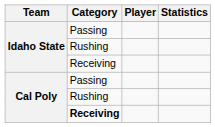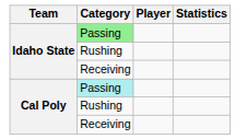Idaho State / Passing | Category: no background -> lightgreen background
Cal Poly / Passing | Category: no background -> paleturquoise background
Cal Poly / Receiving | Category: bold -> normal
